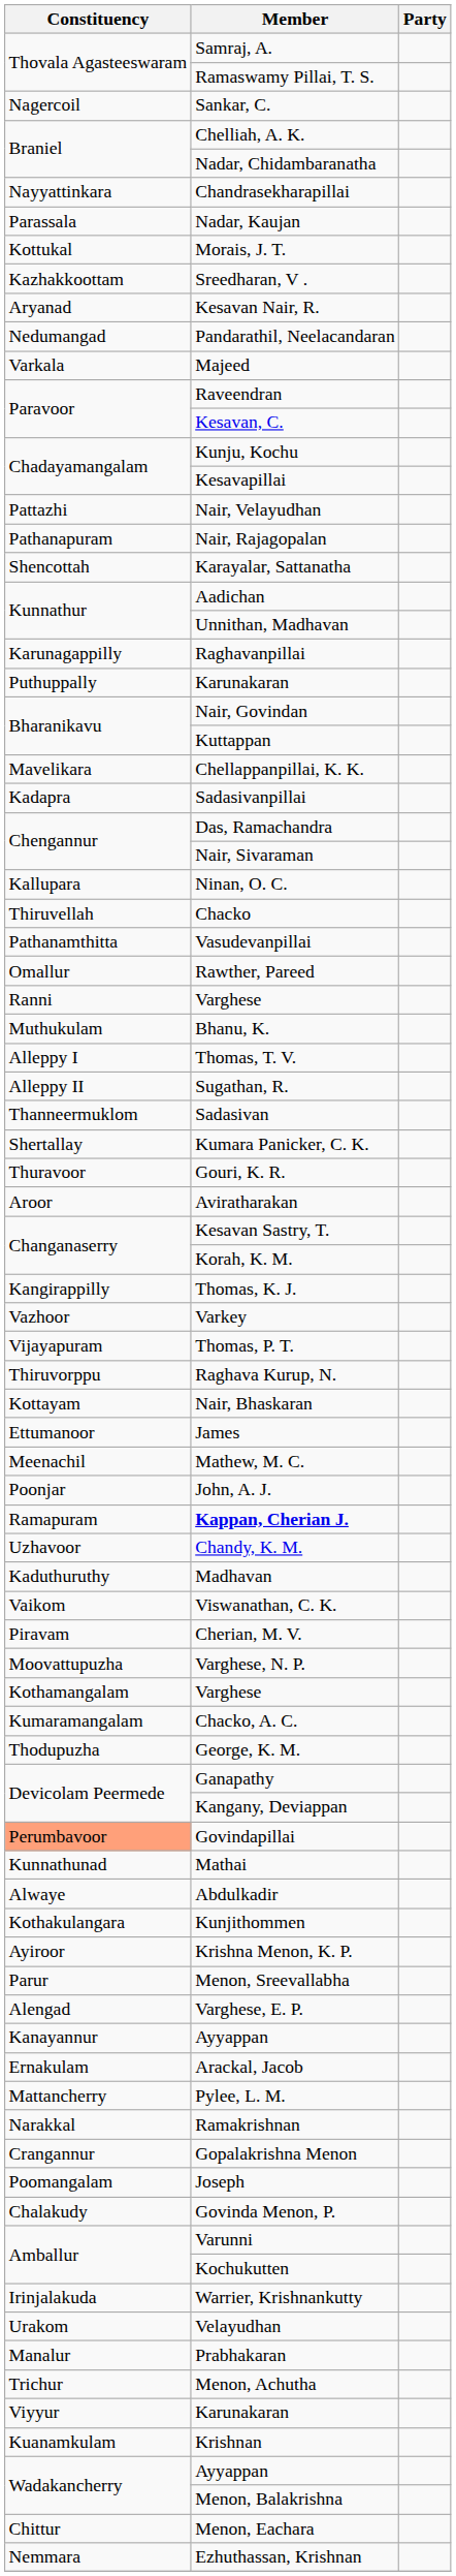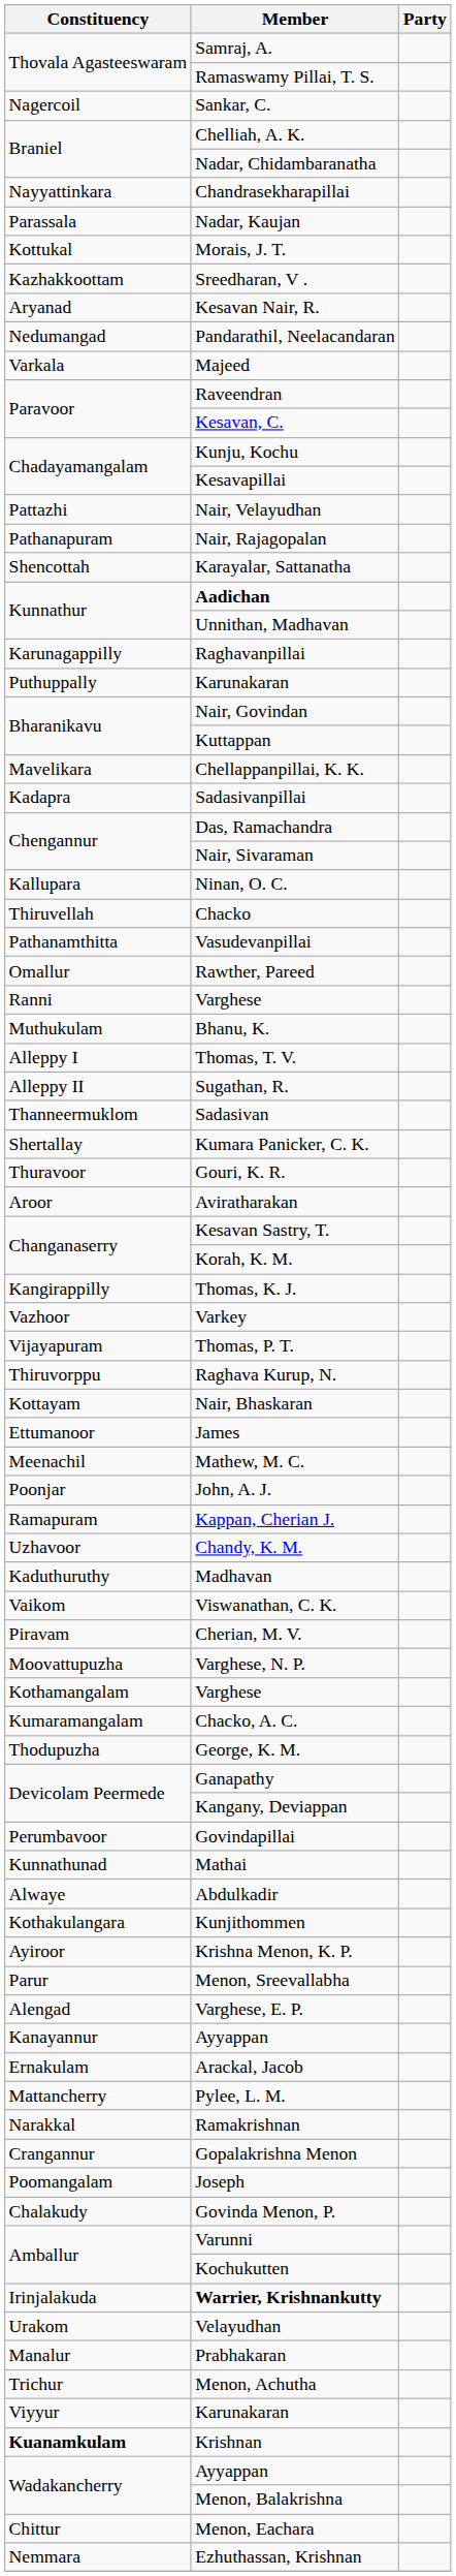Aadichan | Member: normal -> bold
Kappan, Cherian J. | Member: bold -> normal
Govindapillai | Constituency: lightsalmon background -> no background
Warrier, Krishnankutty | Member: normal -> bold
Krishnan | Constituency: normal -> bold
